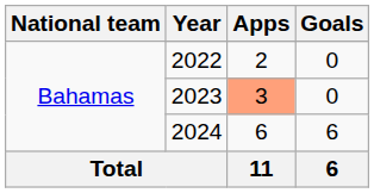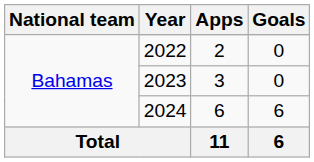2023 | Apps: lightsalmon background -> no background
